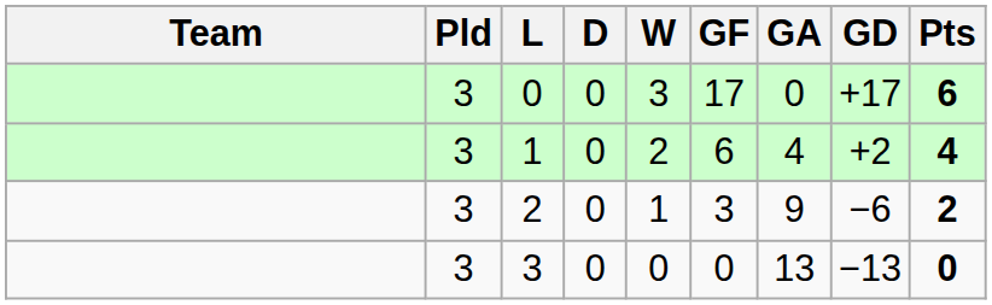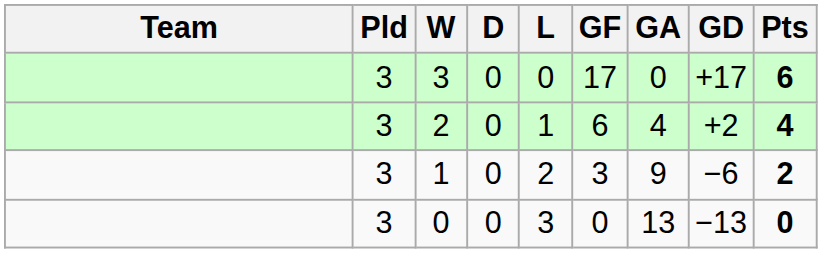columns swapped: W <-> L
